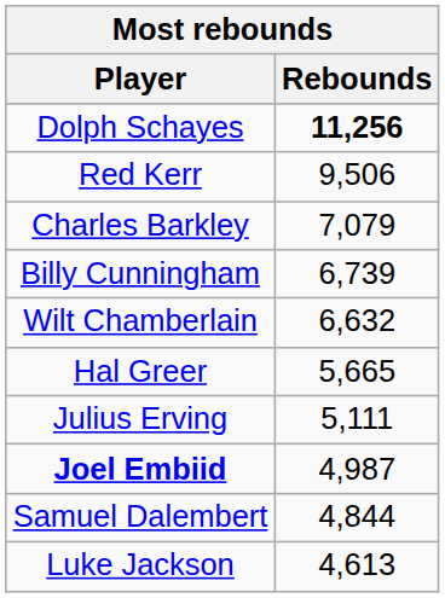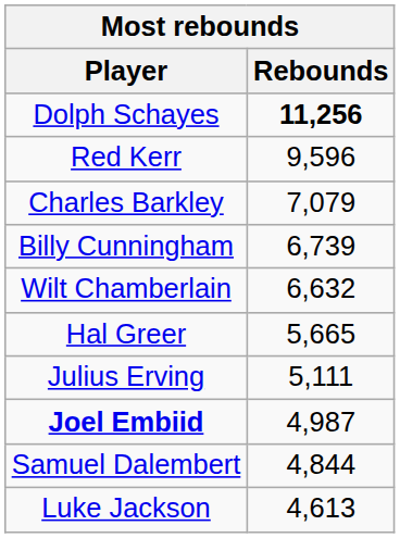Red Kerr | Rebounds: 9,506 -> 9,596
